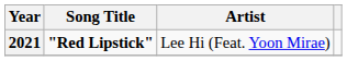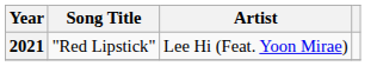2021 | Song Title: bold -> normal
